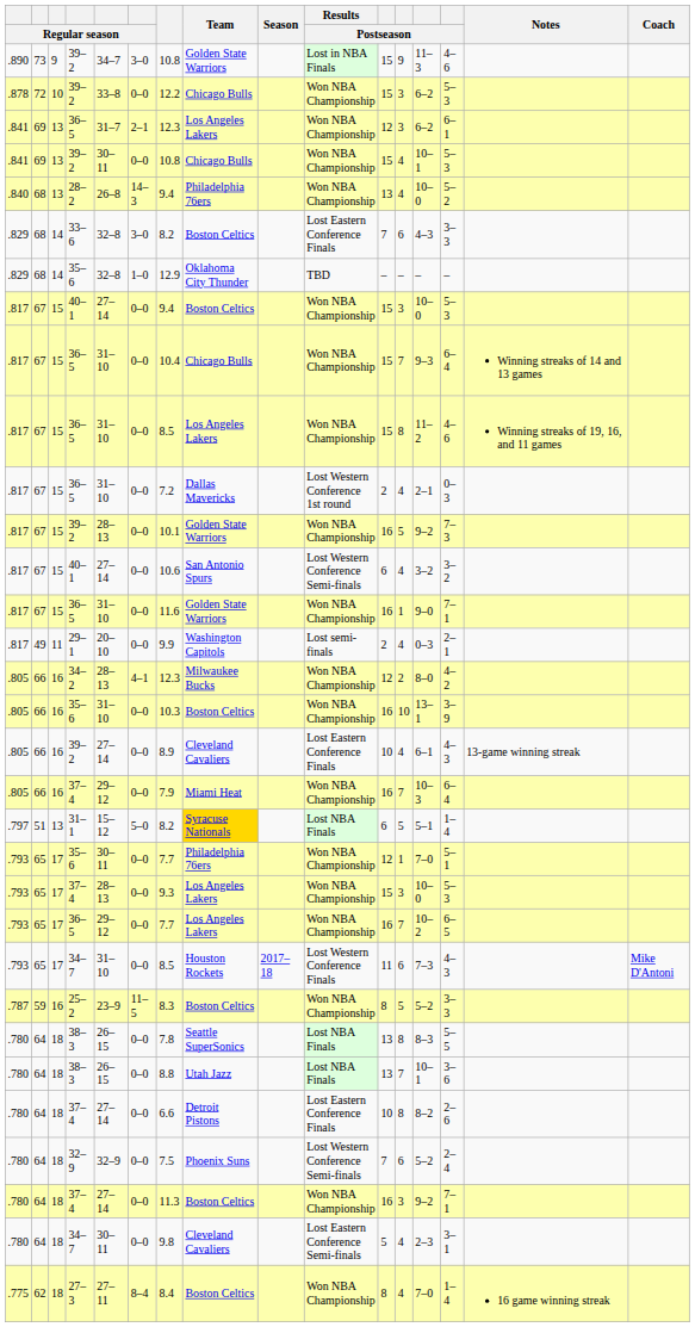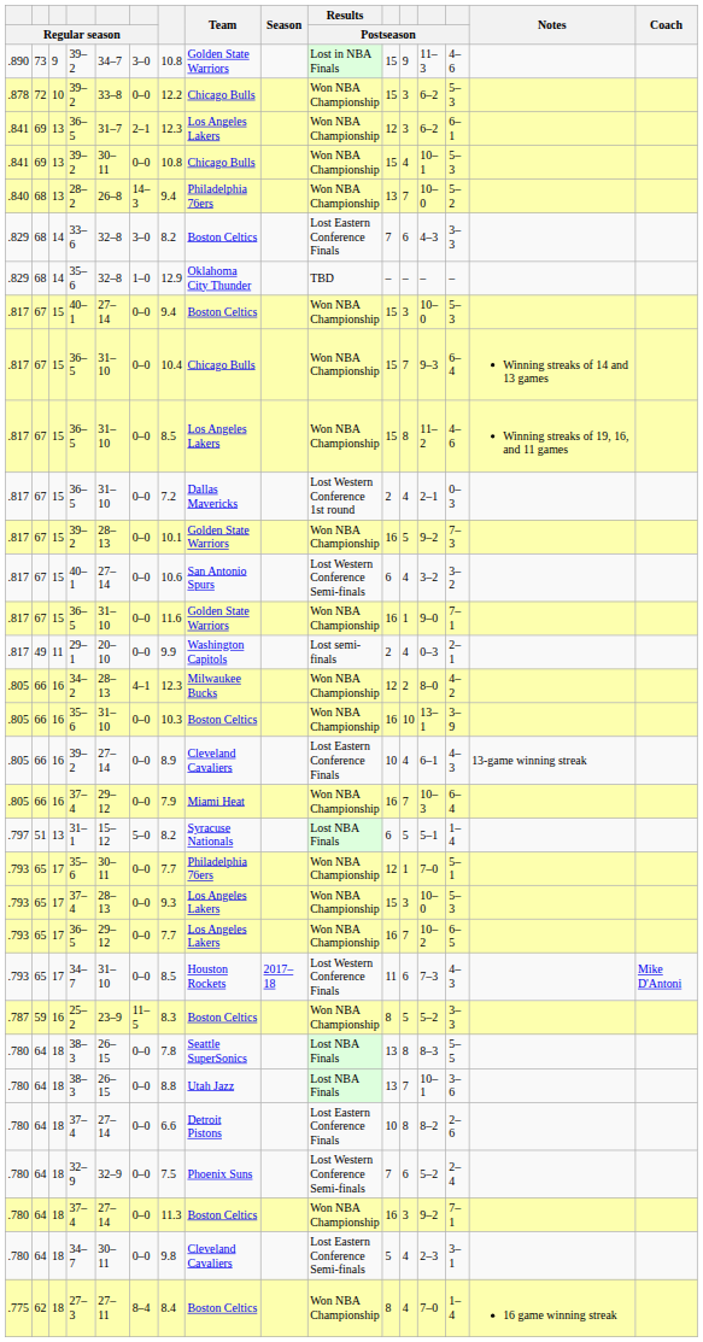28–2 | column 12: 4 -> 7
31–1 | Team: gold background -> no background
